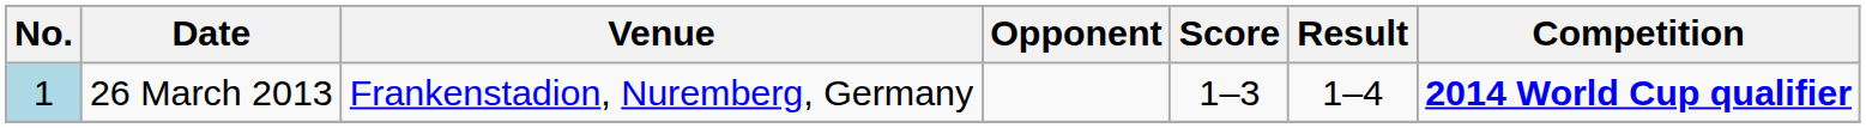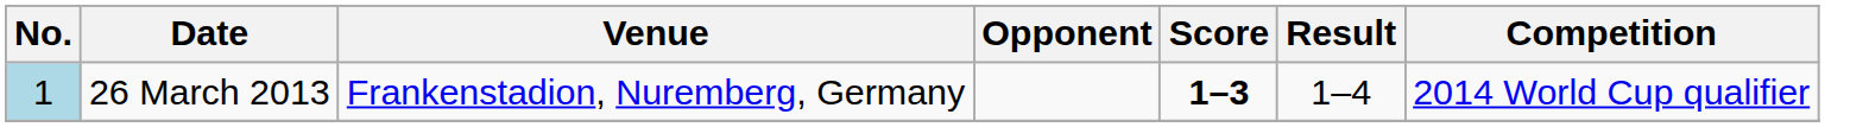26 March 2013 | Score: normal -> bold
26 March 2013 | Competition: bold -> normal
